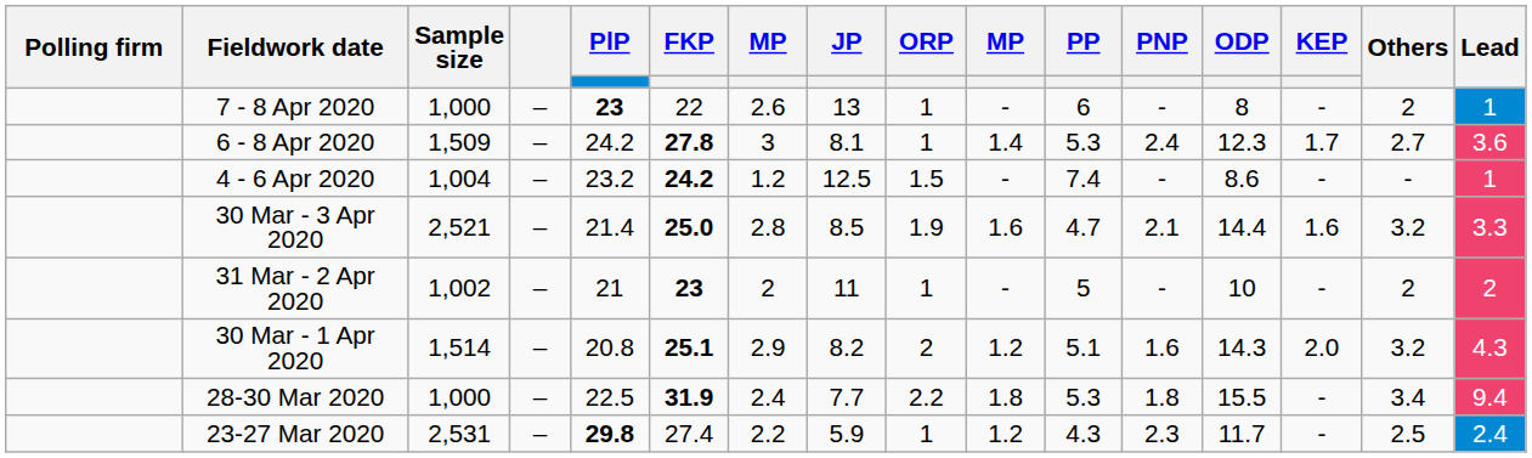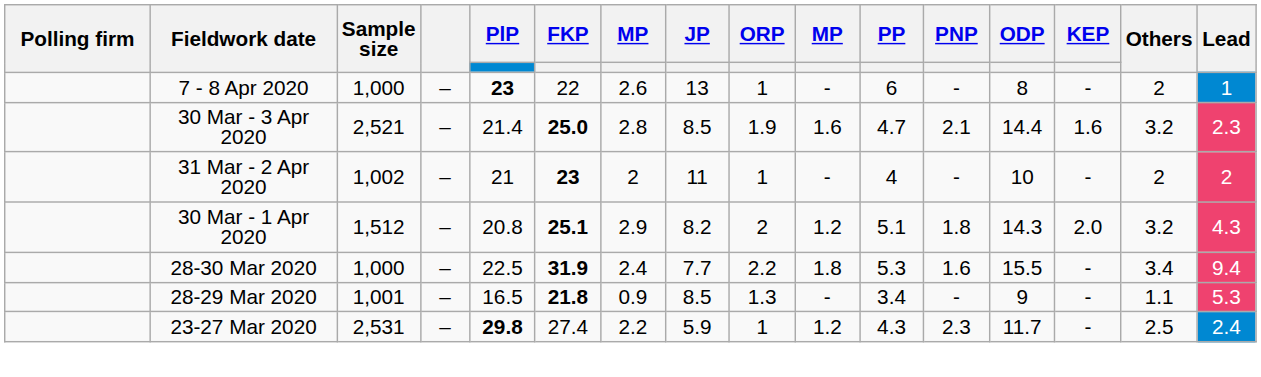- row: 6 - 8 Apr 2020 | 1,509 | – | 24.2 | 27.8 | 3 | 8.1 | 1 | 1.4 | 5.3 | 2.4 | 12.3 | 1.7 | 2.7 | 3.6
- row: 4 - 6 Apr 2020 | 1,004 | – | 23.2 | 24.2 | 1.2 | 12.5 | 1.5 | - | 7.4 | - | 8.6 | - | - | 1
30 Mar - 3 Apr 2020 | Lead: 3.3 -> 2.3
31 Mar - 2 Apr 2020 | PP: 5 -> 4
30 Mar - 1 Apr 2020 | Sample size: 1,514 -> 1,512
30 Mar - 1 Apr 2020 | PNP: 1.6 -> 1.8
28-30 Mar 2020 | PNP: 1.8 -> 1.6
+ row: 28-29 Mar 2020 | 1,001 | – | 16.5 | 21.8 | 0.9 | 8.5 | 1.3 | - | 3.4 | - | 9 | - | 1.1 | 5.3
